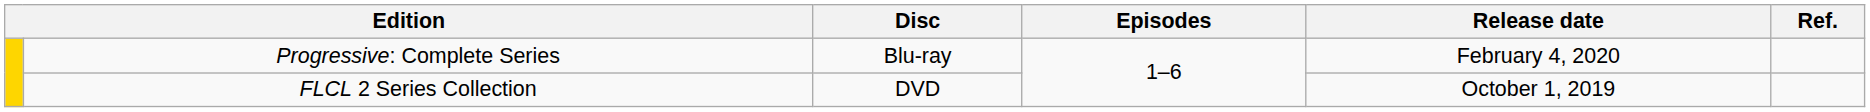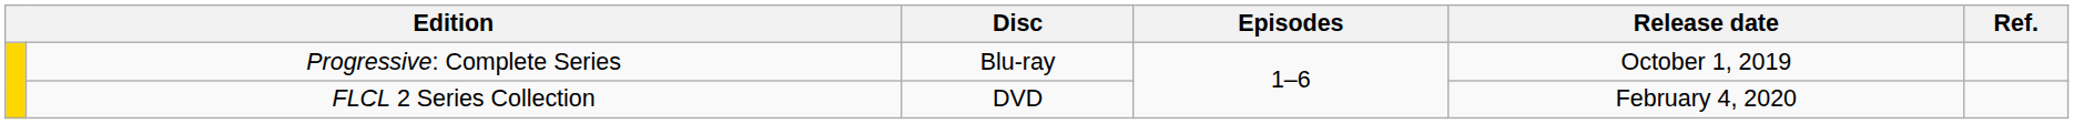Progressive: Complete Series | Release date: February 4, 2020 -> October 1, 2019
FLCL 2 Series Collection | Release date: October 1, 2019 -> February 4, 2020
